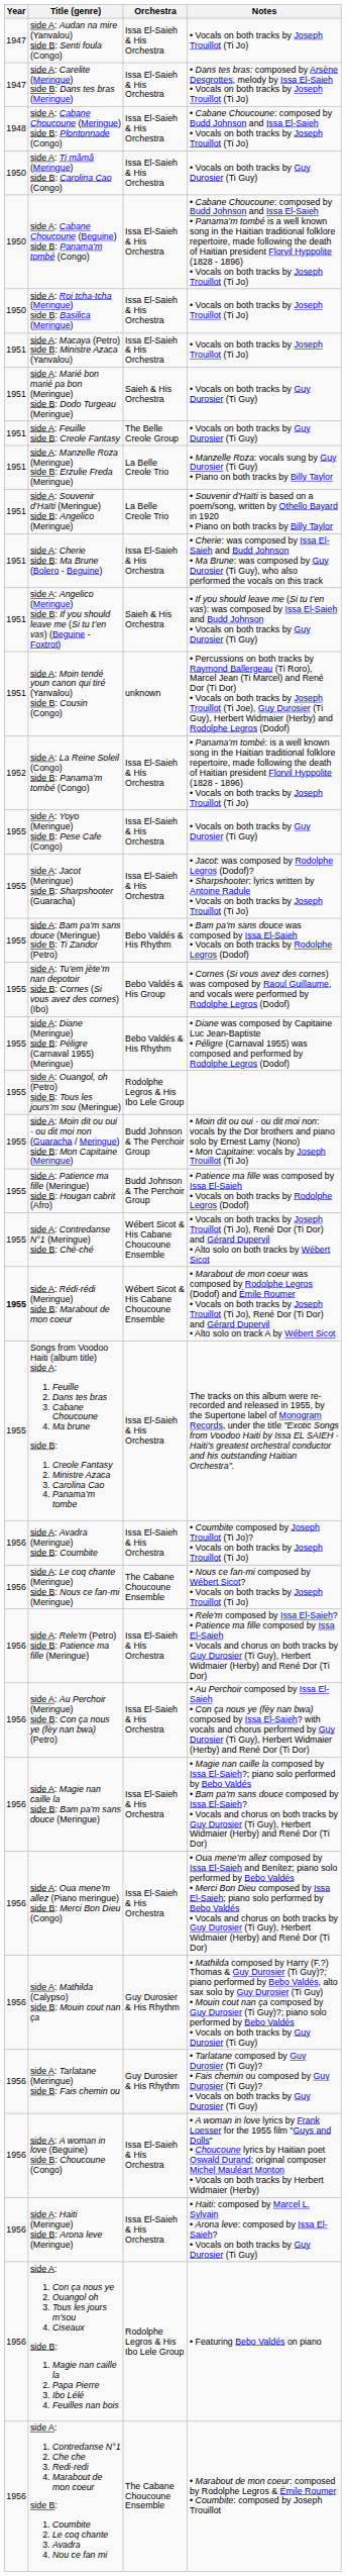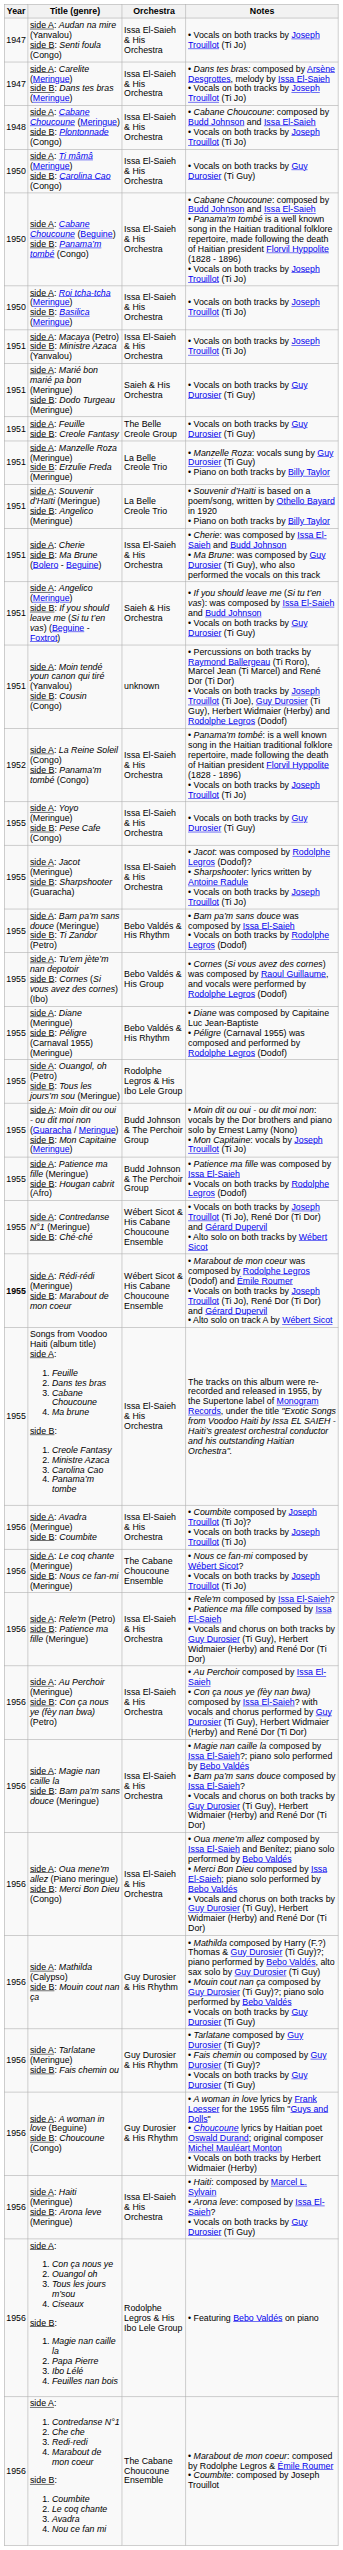side A: A woman in love (Beguine) side B: Choucoune (Congo) | Orchestra: Issa El-Saieh & His Orchestra -> Guy Durosier & His Rhythm
